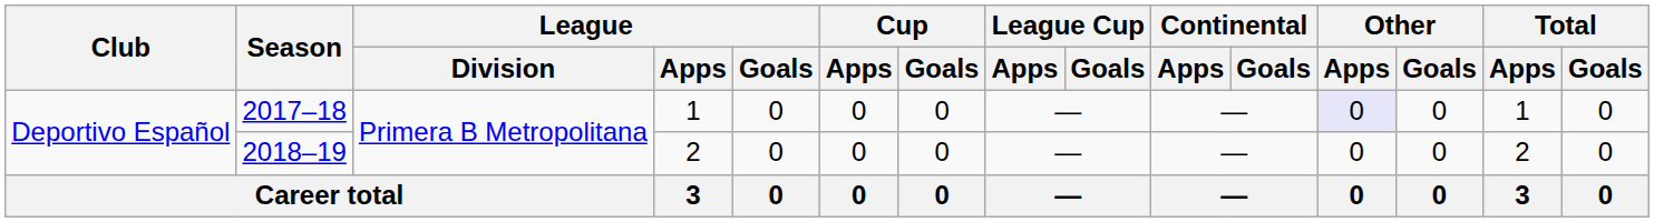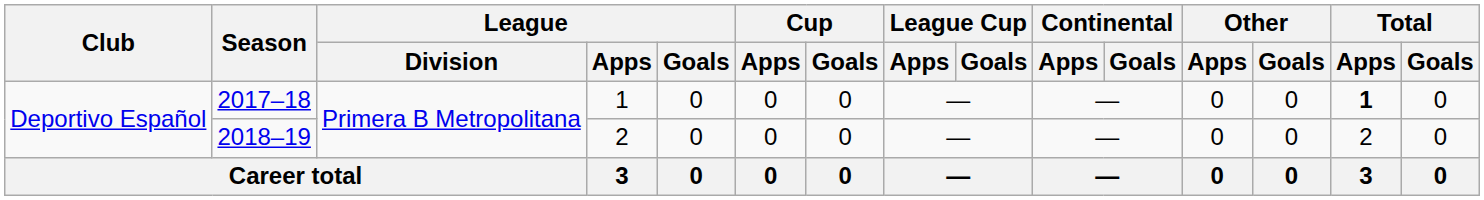2017–18 | Other / Apps: lavender background -> no background
2017–18 | Total / Apps: normal -> bold
